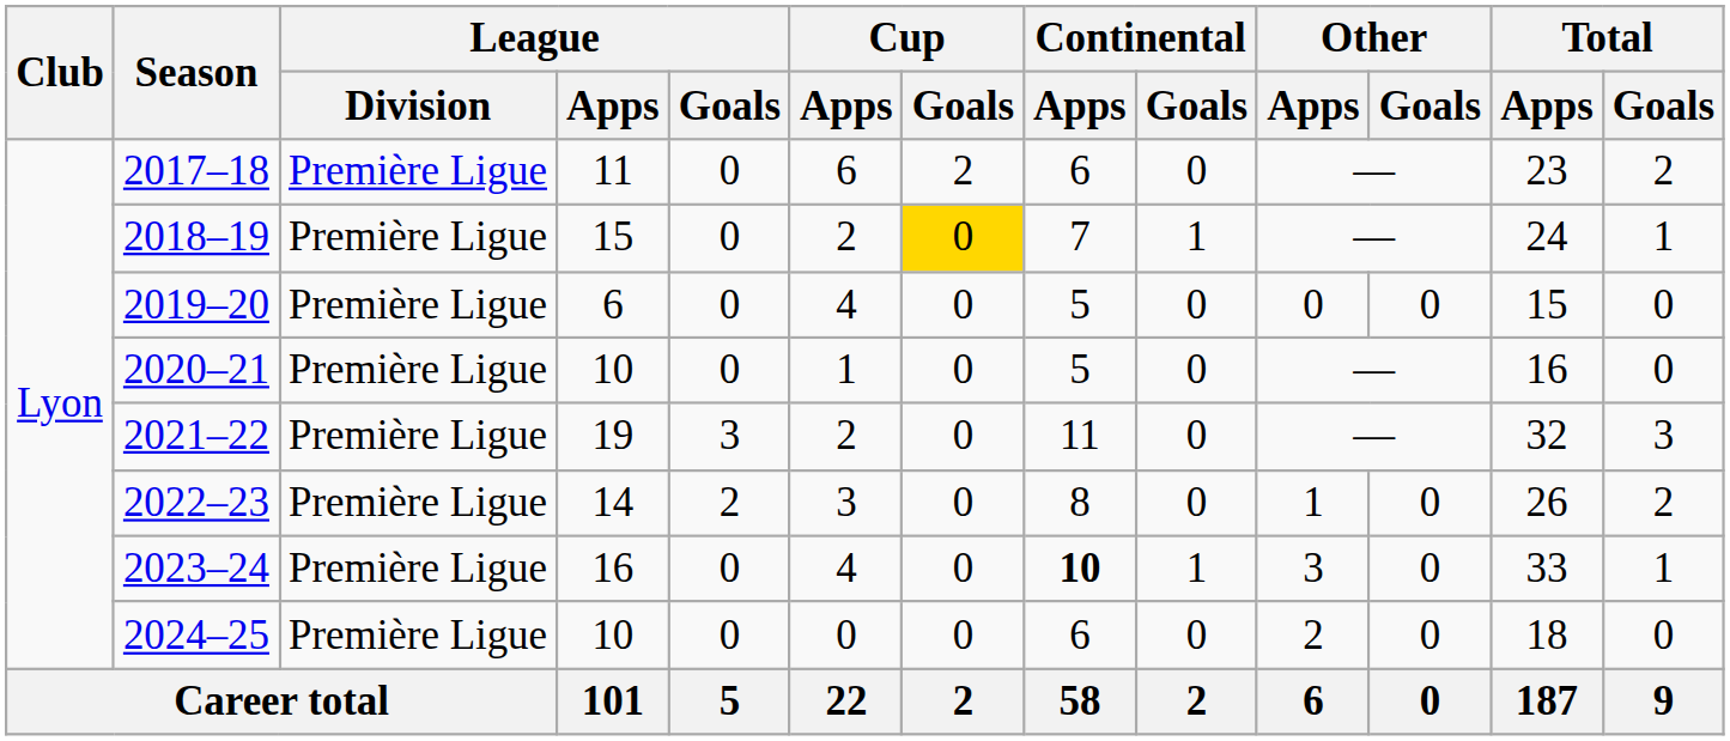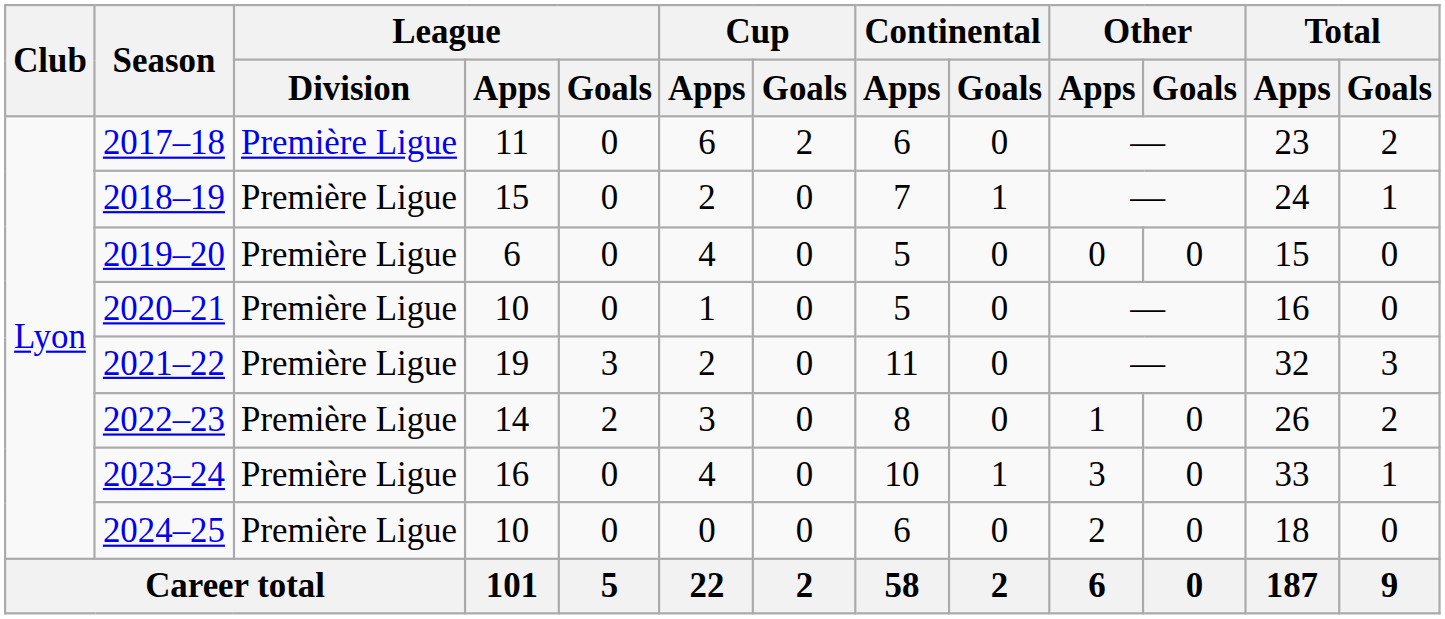2018–19 | Cup / Goals: gold background -> no background
2023–24 | Continental / Apps: bold -> normal
